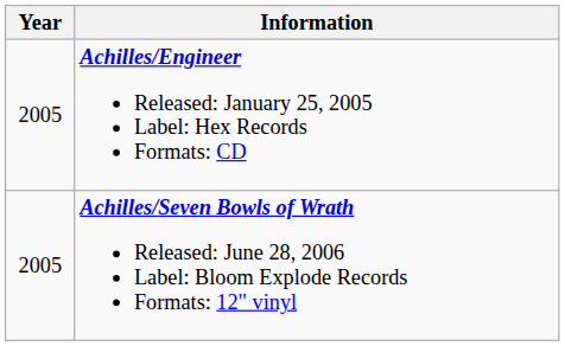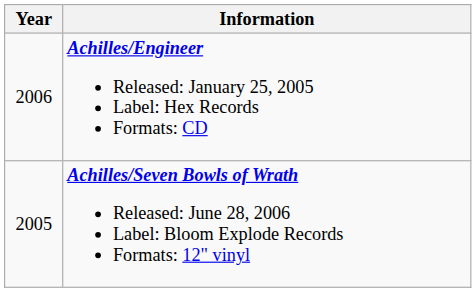row 2 | Year: 2005 -> 2006
